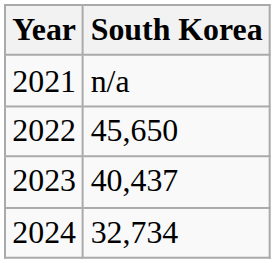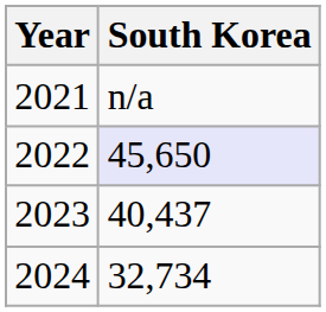2022 | South Korea: no background -> lavender background
